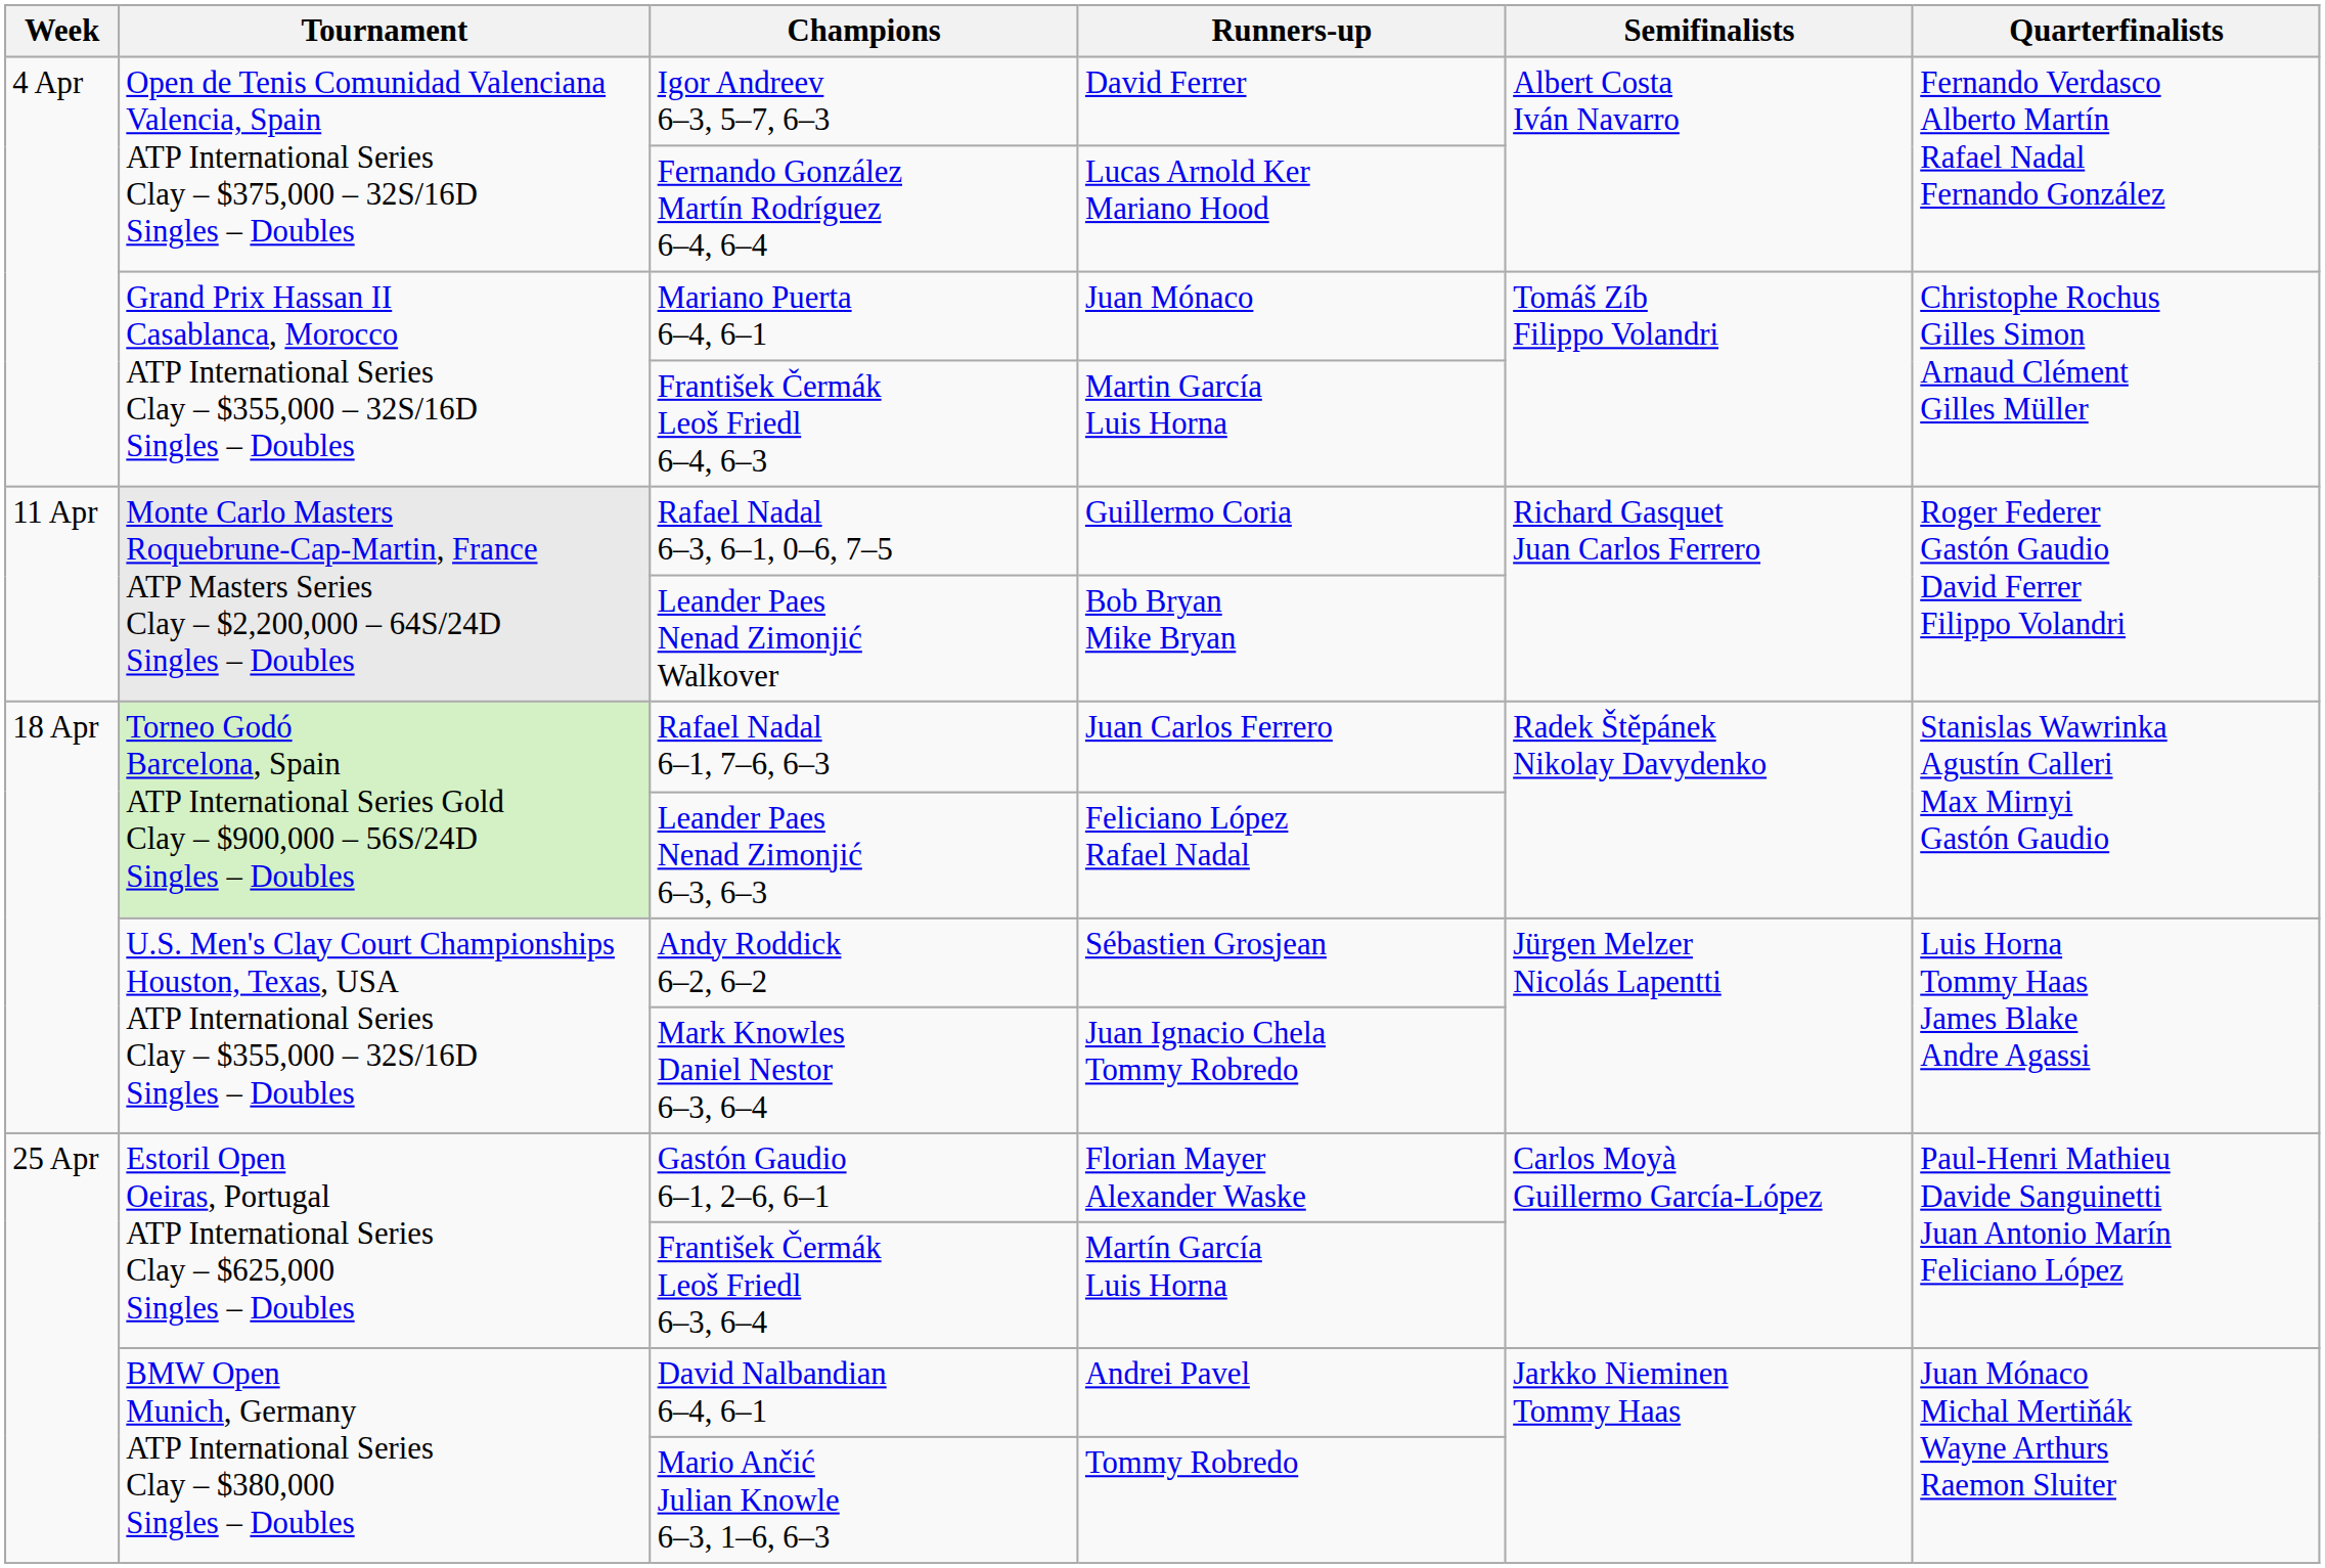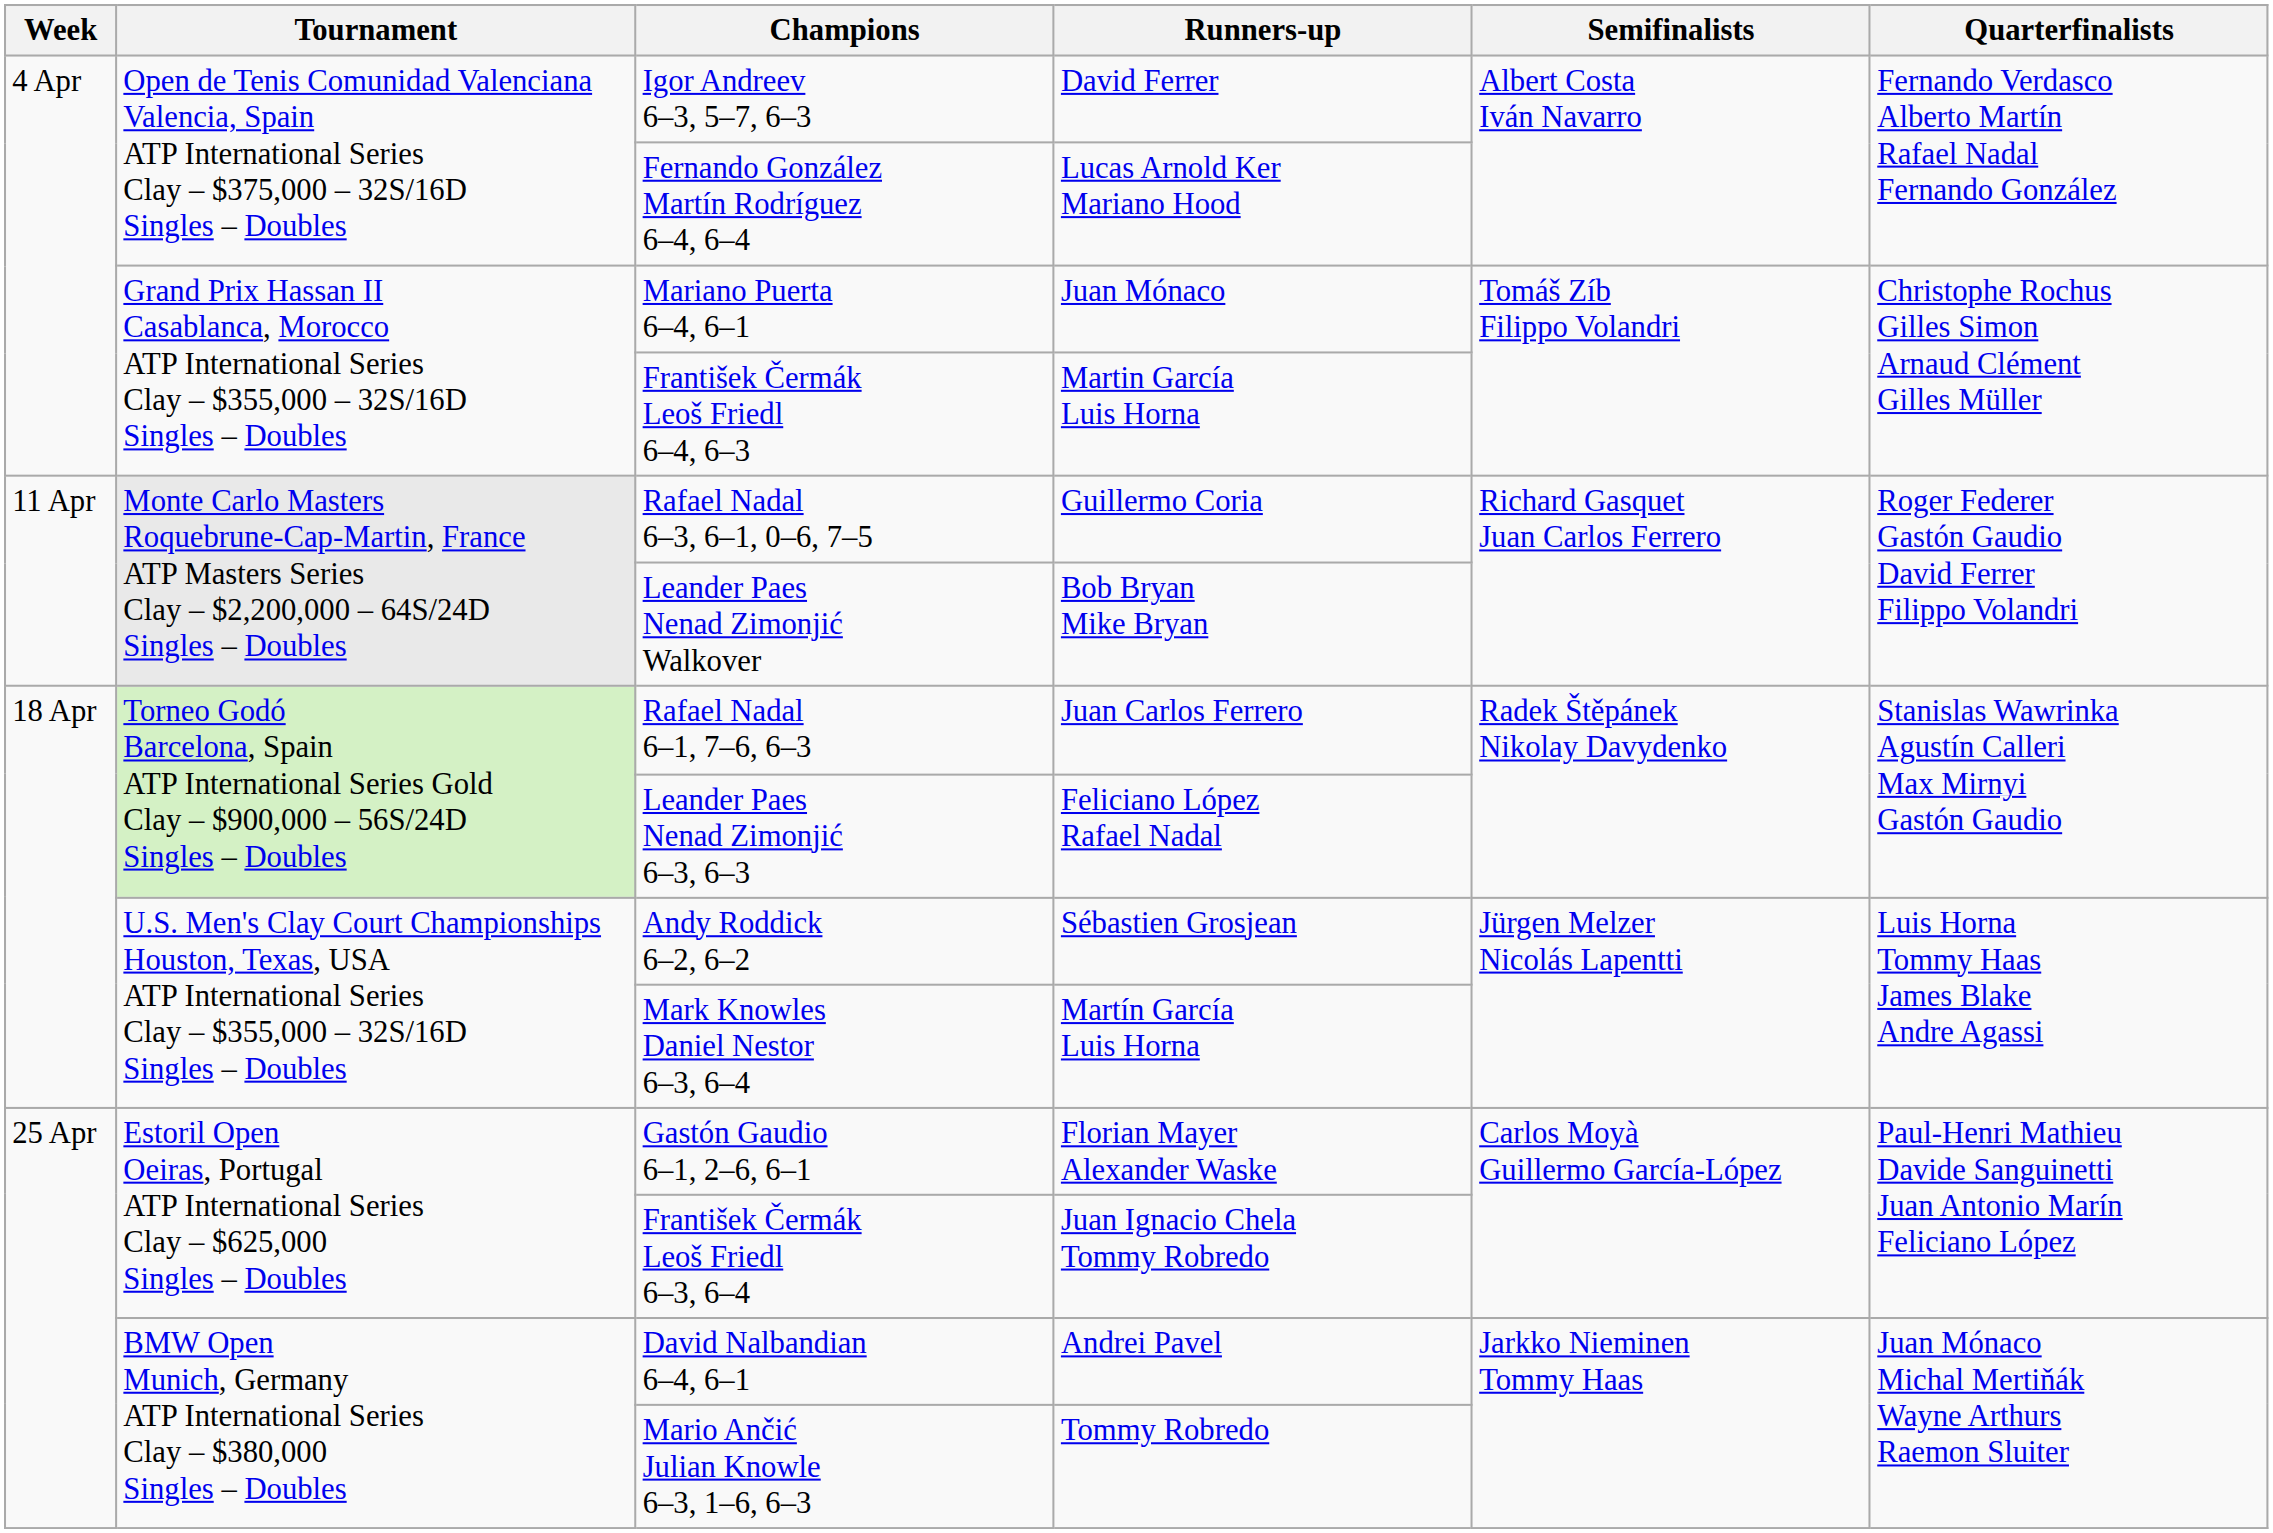Mark Knowles Daniel Nestor 6–3, 6–4 | Runners-up: Juan Ignacio Chela Tommy Robredo -> Martín García Luis Horna
František Čermák Leoš Friedl 6–3, 6–4 | Runners-up: Martín García Luis Horna -> Juan Ignacio Chela Tommy Robredo
